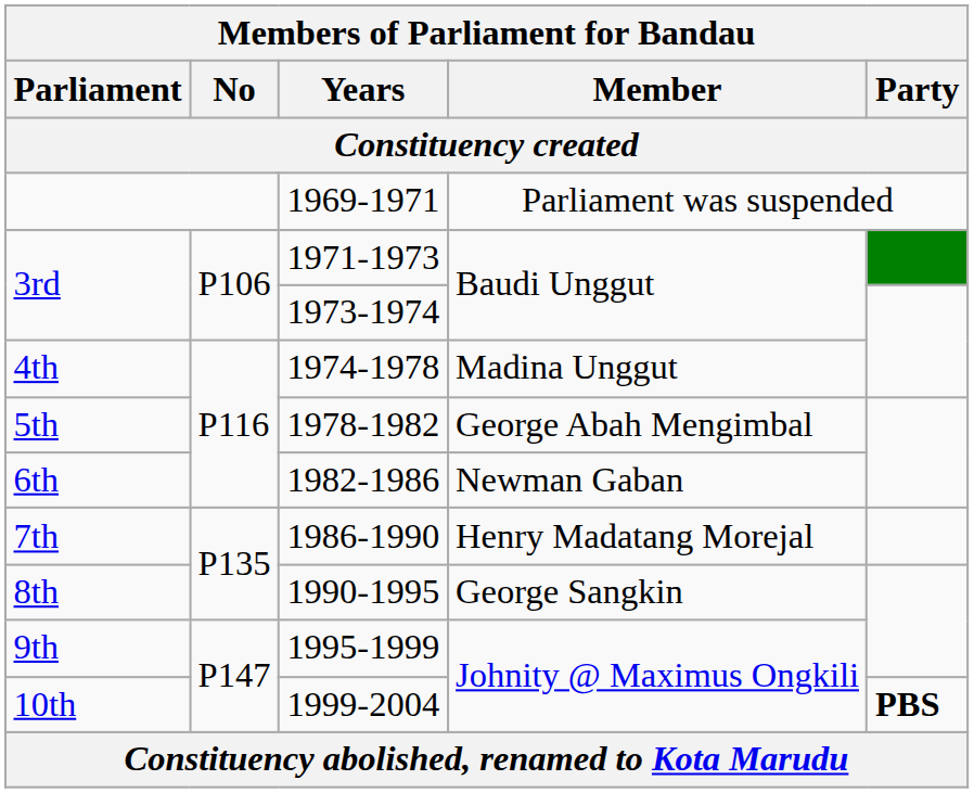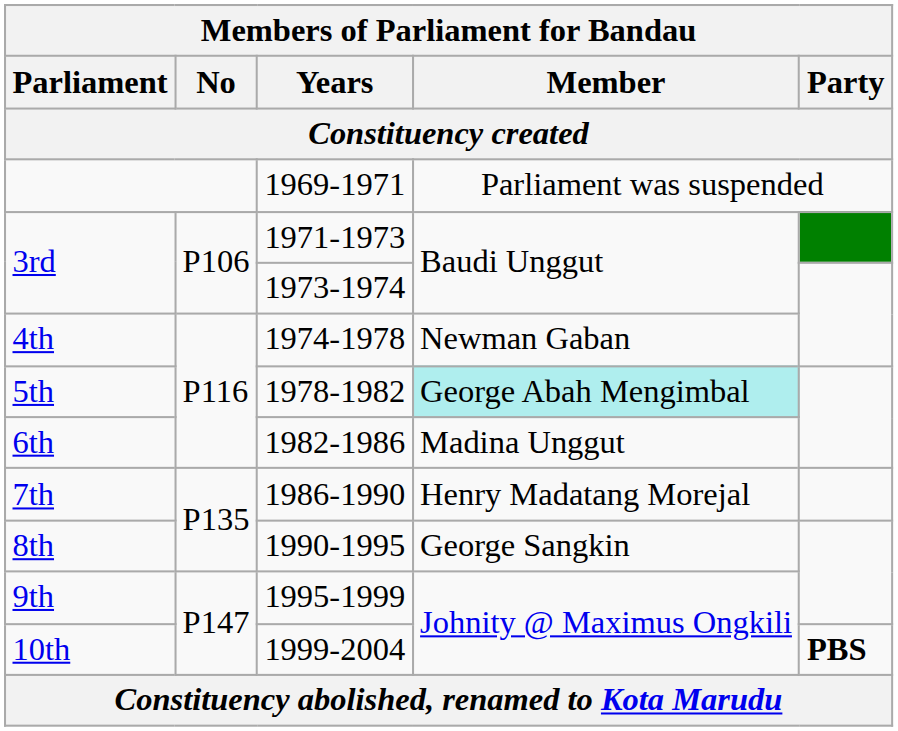4th | Member: Madina Unggut -> Newman Gaban
5th | Member: no background -> paleturquoise background
6th | Member: Newman Gaban -> Madina Unggut
